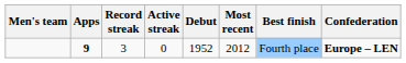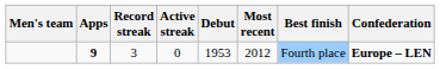row 2 | Debut: 1952 -> 1953
